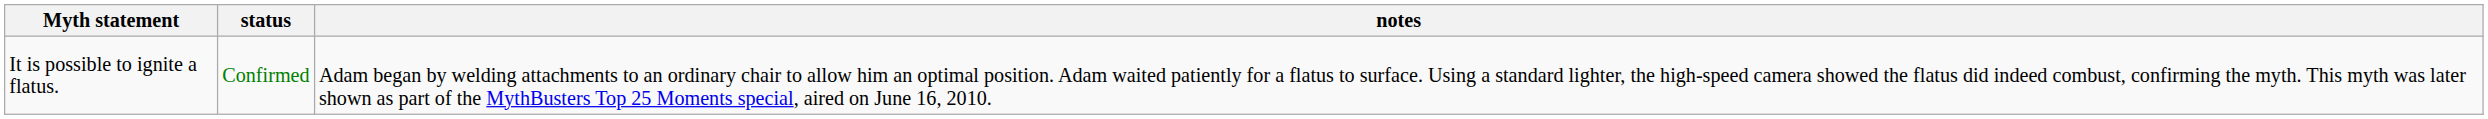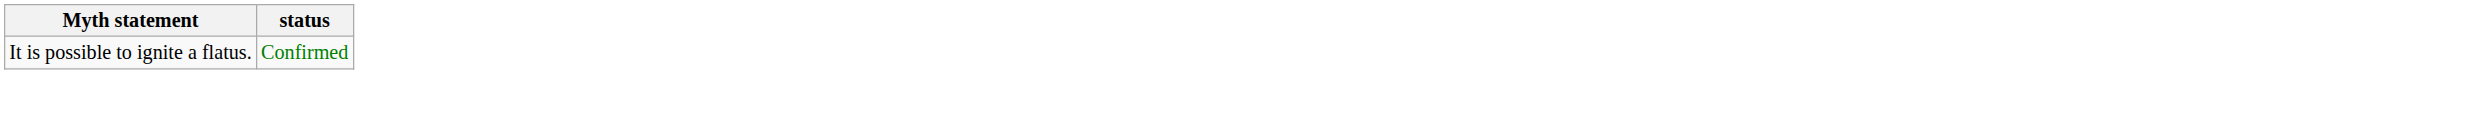- column: notes | Adam began by welding attachments to an ordinary chair to allow him an optimal position. Adam waited patiently for a flatus to surface. Using a standard lighter, the high-speed camera showed the flatus did indeed combust, confirming the myth. This myth was later shown as part of the MythBusters Top 25 Moments special, aired on June 16, 2010.
